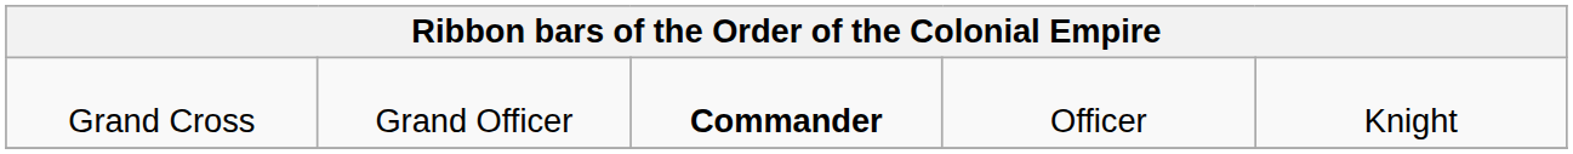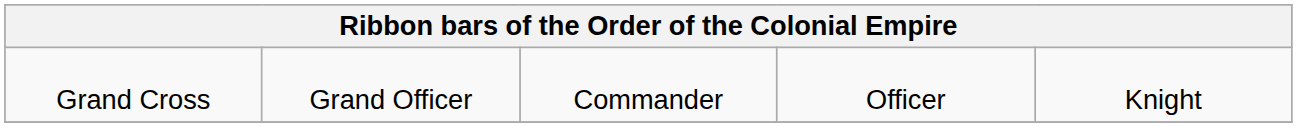Grand Cross | column 3: bold -> normal
